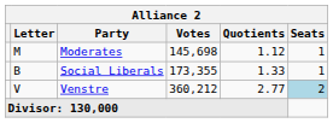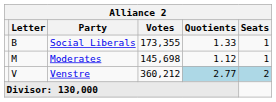rows swapped: Social Liberals <-> Moderates
Venstre | Quotients: no background -> lightblue background
